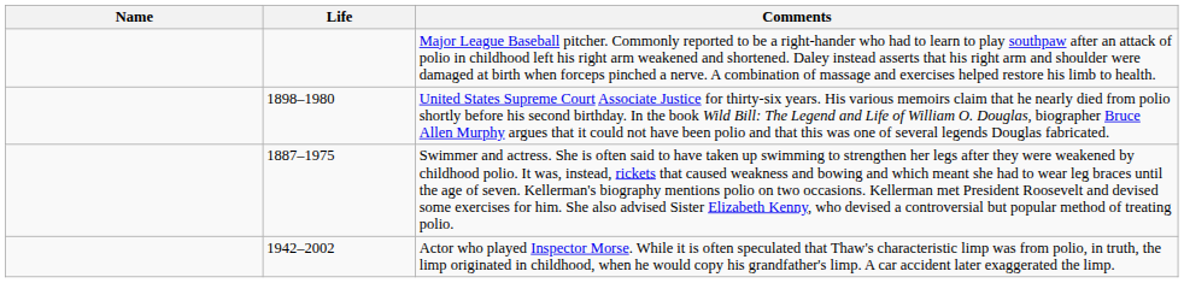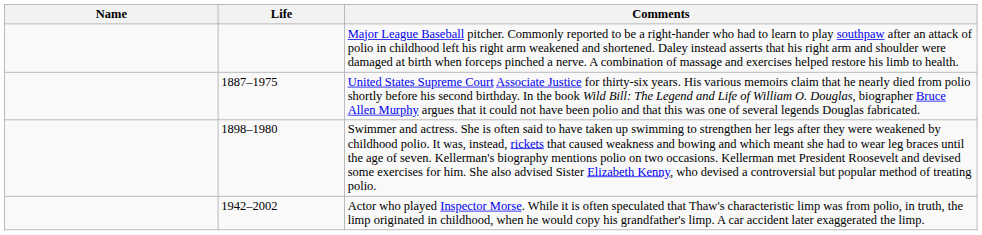row 3 | Life: 1898–1980 -> 1887–1975
row 4 | Life: 1887–1975 -> 1898–1980
